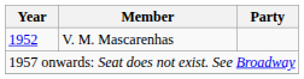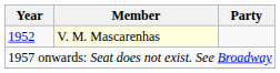1952 | Member: no background -> lightyellow background
